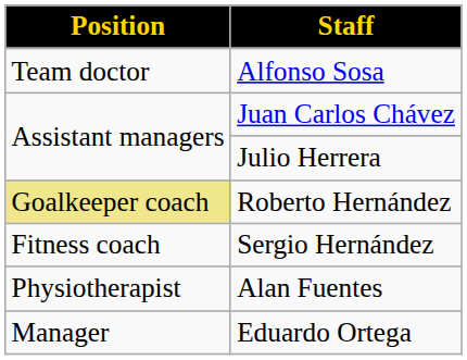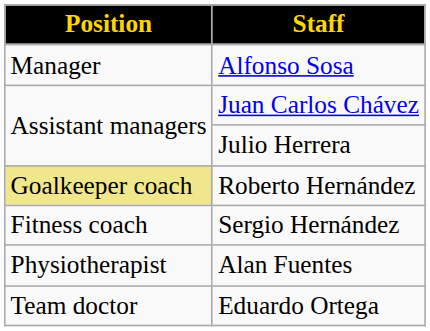Alfonso Sosa | Position: Team doctor -> Manager
Eduardo Ortega | Position: Manager -> Team doctor
